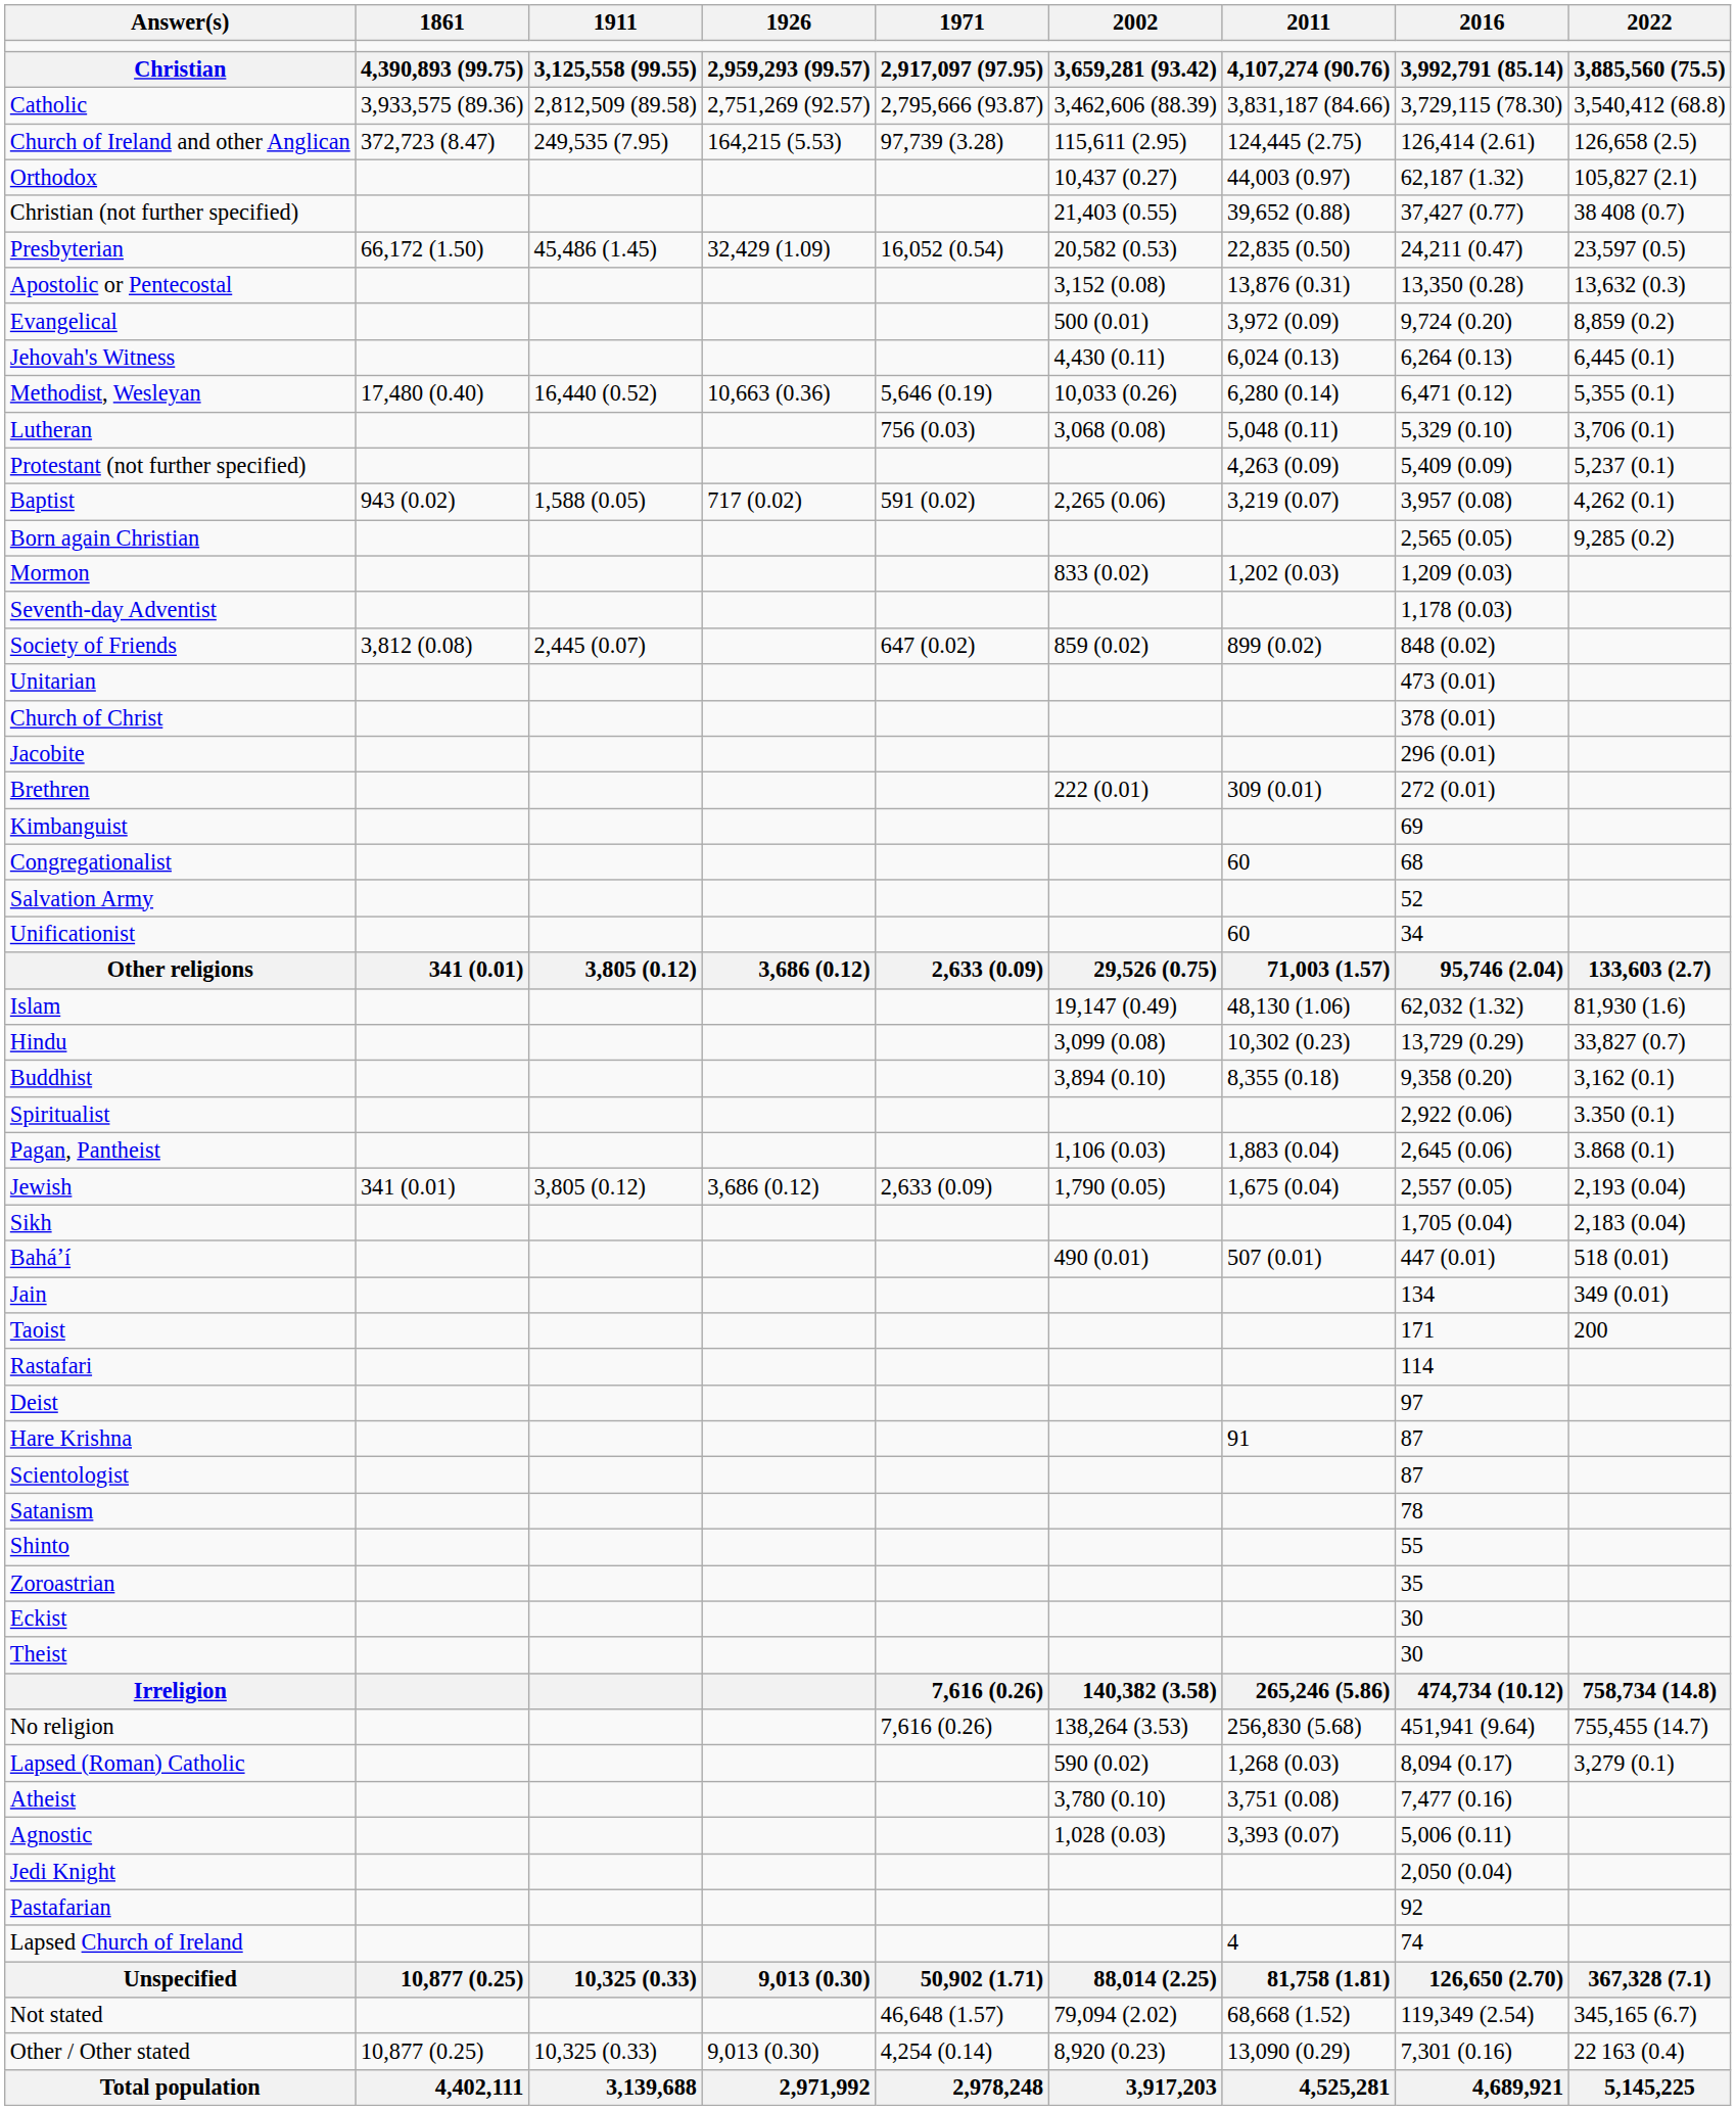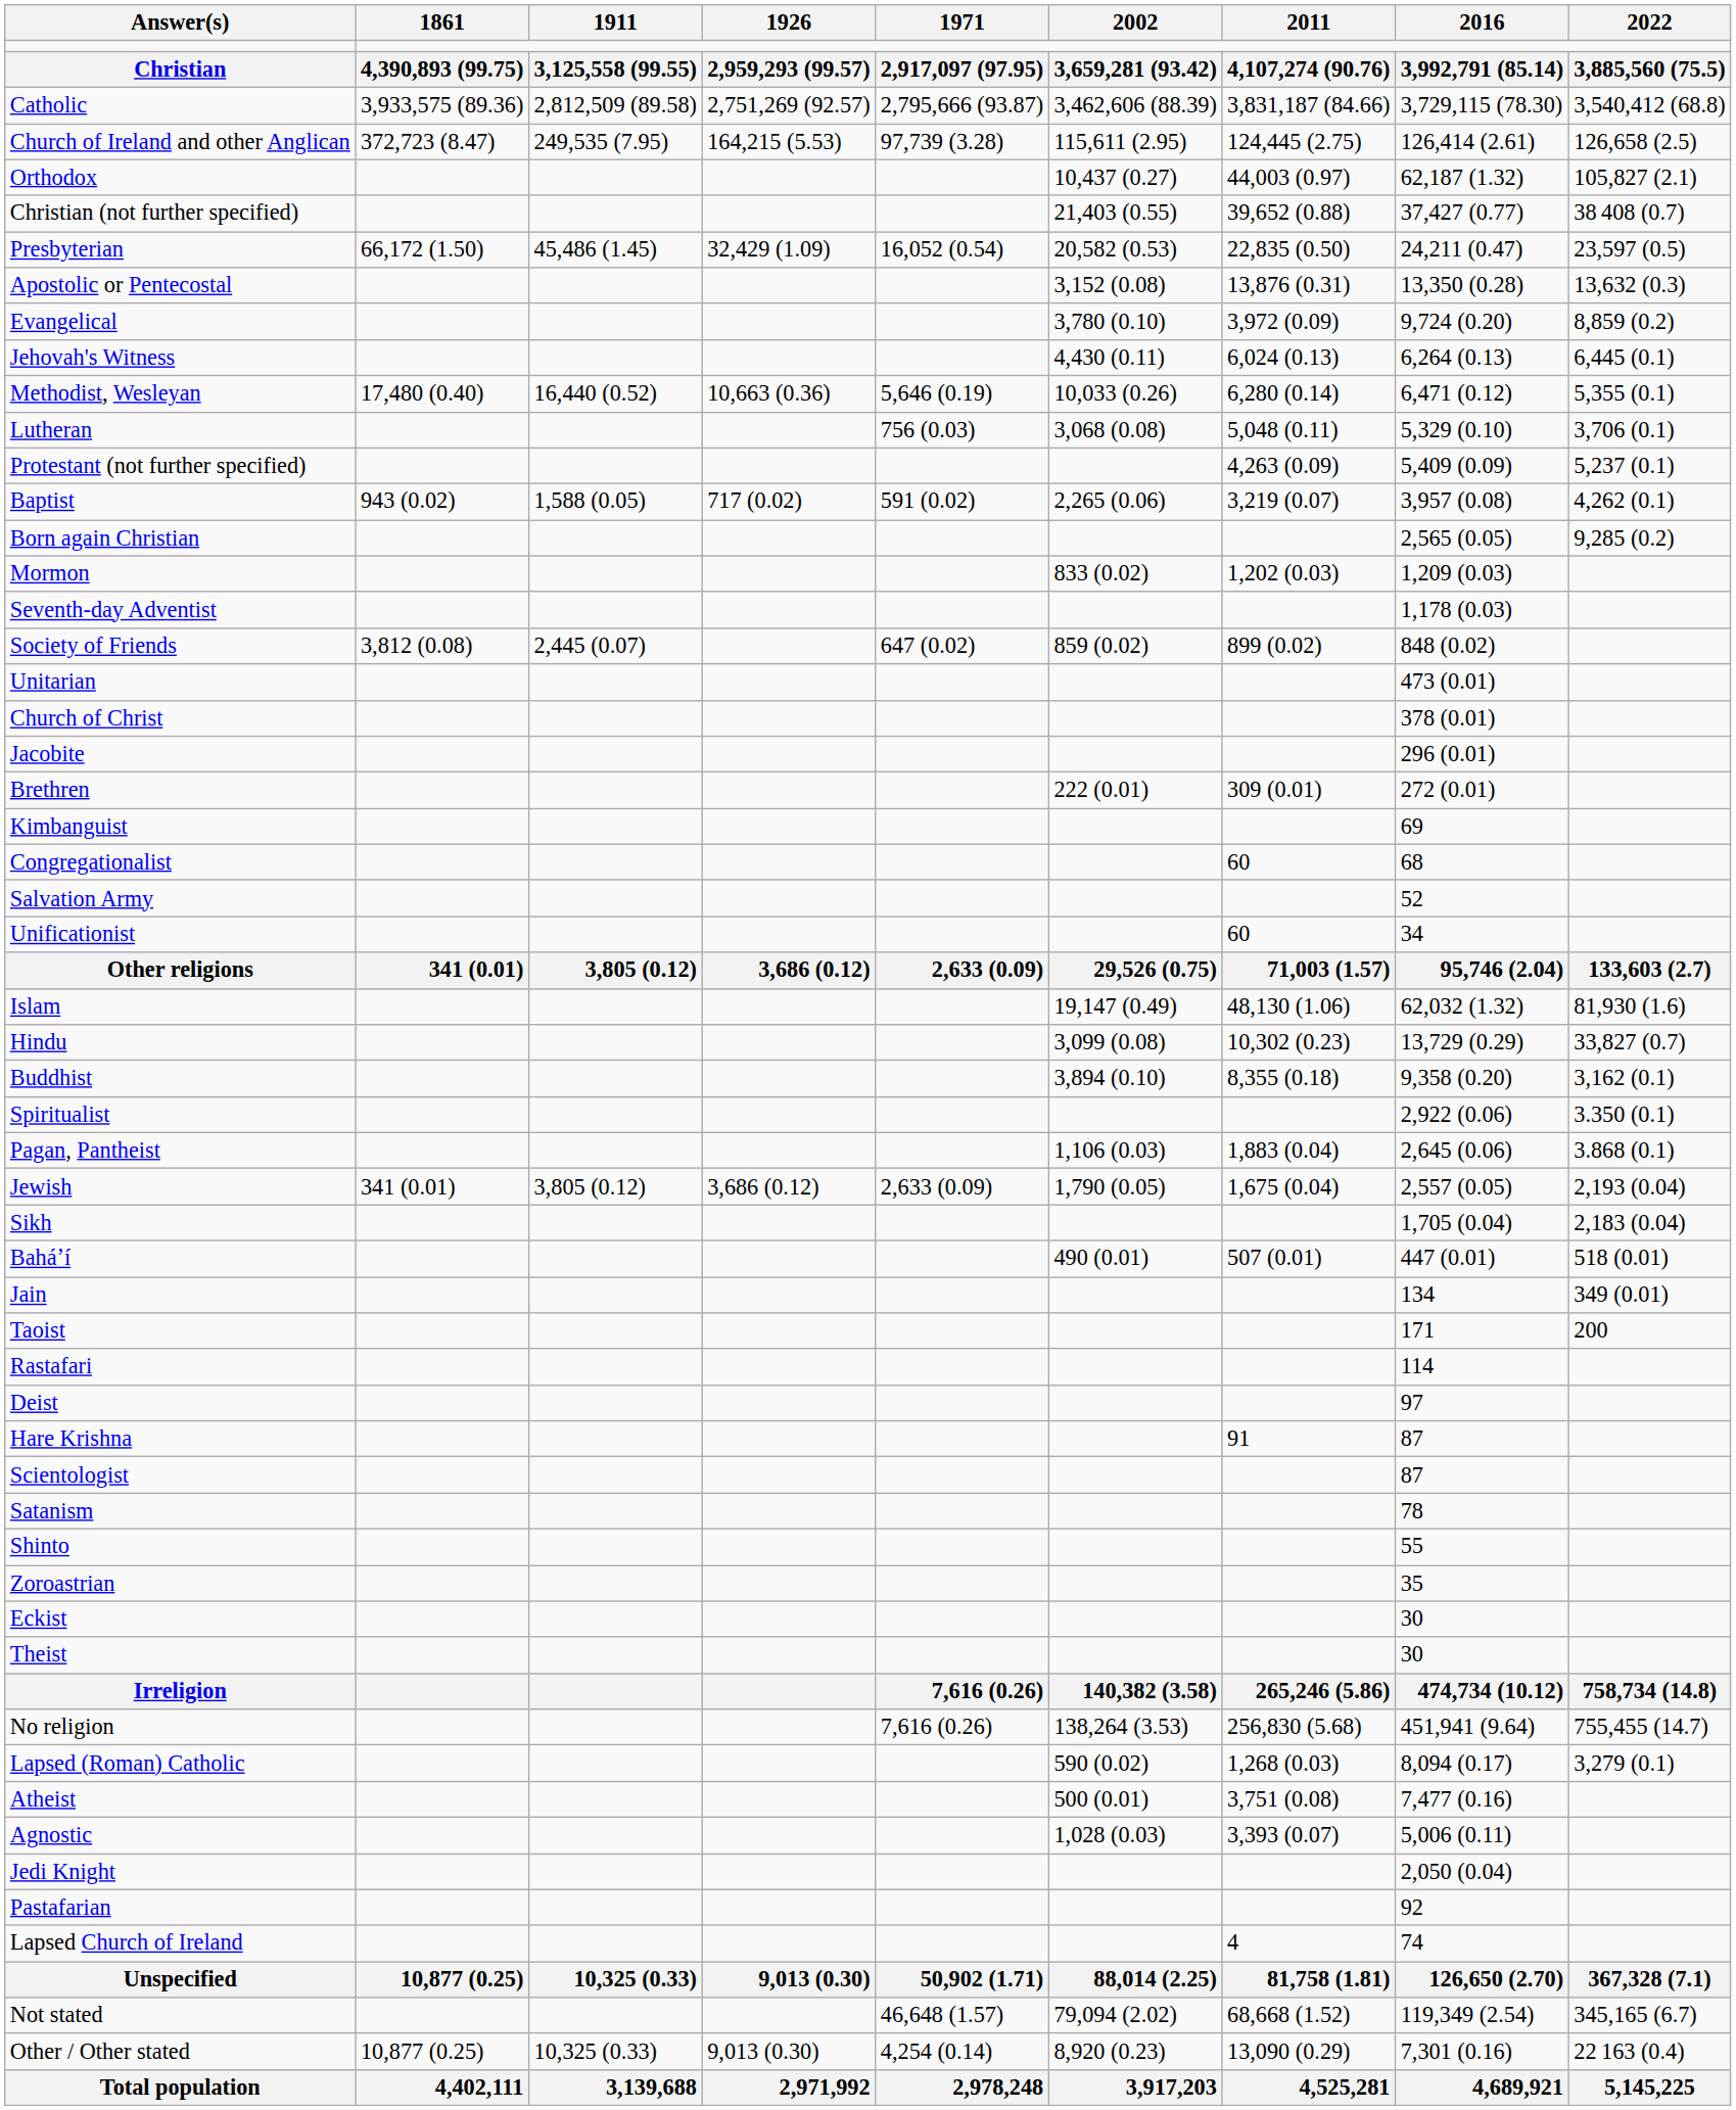Evangelical | 2002: 500 (0.01) -> 3,780 (0.10)
Atheist | 2002: 3,780 (0.10) -> 500 (0.01)
